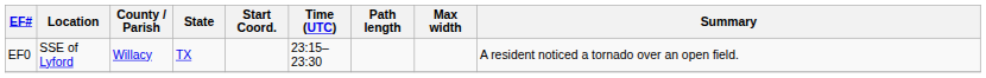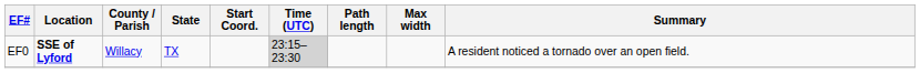EF0 | Location: normal -> bold
EF0 | Time (UTC): no background -> lightgrey background
